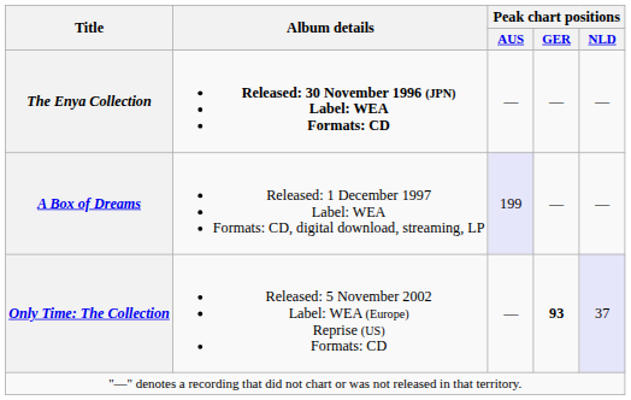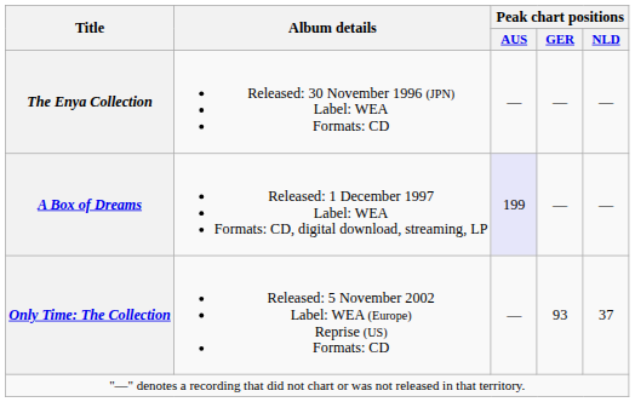The Enya Collection | Album details: bold -> normal
Only Time: The Collection | Peak chart positions / GER: bold -> normal
Only Time: The Collection | Peak chart positions / NLD: lavender background -> no background
